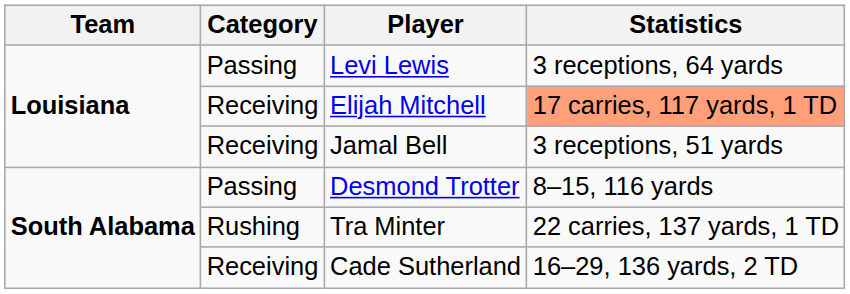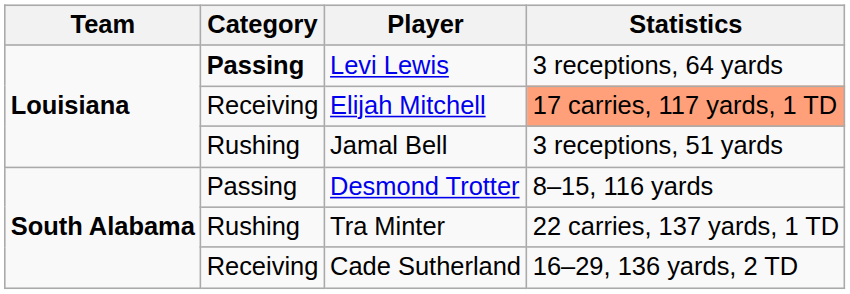Levi Lewis | Category: normal -> bold
Jamal Bell | Category: Receiving -> Rushing
